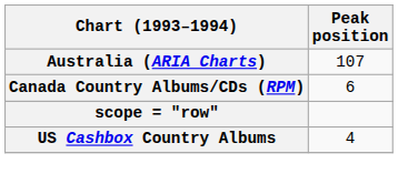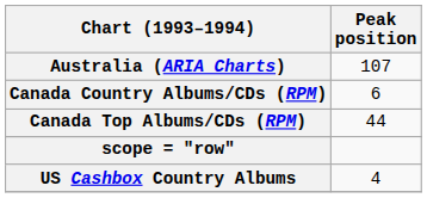+ row: Canada Top Albums/CDs (RPM) | 44
